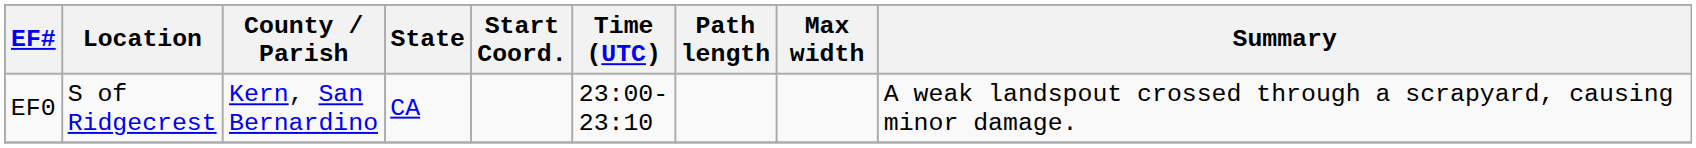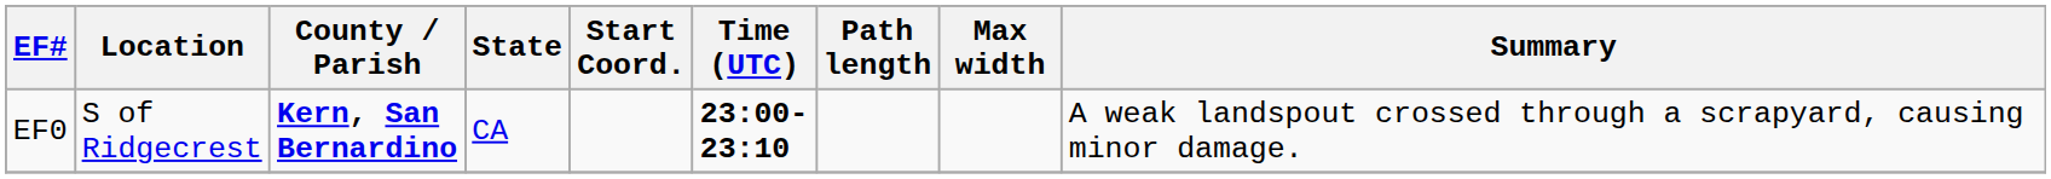EF0 | County / Parish: normal -> bold
EF0 | Time (UTC): normal -> bold
